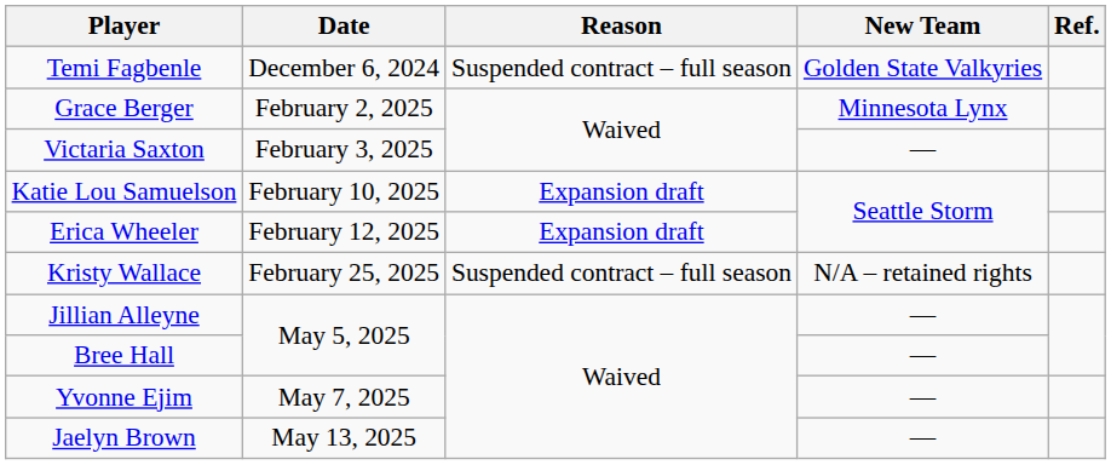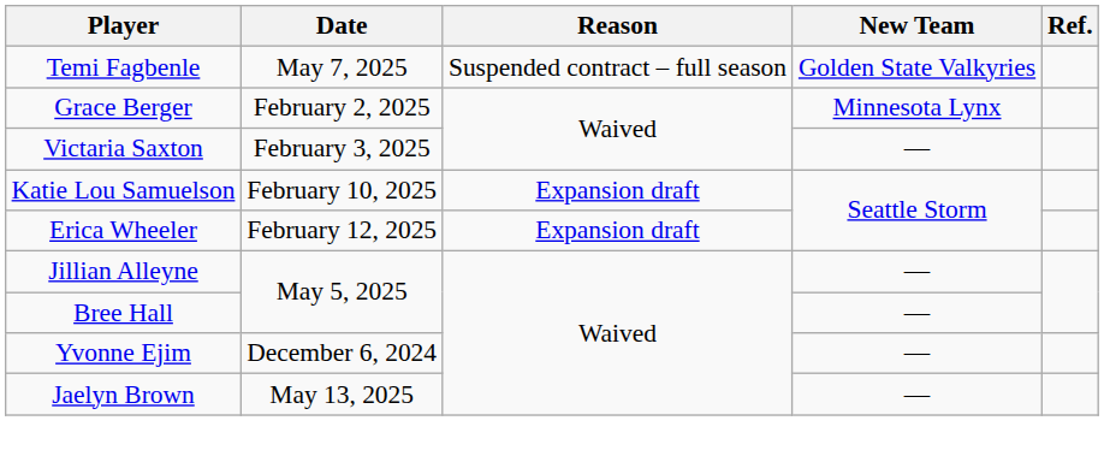Temi Fagbenle | Date: December 6, 2024 -> May 7, 2025
- row: Kristy Wallace | February 25, 2025 | Suspended contract – full season | N/A – retained rights
Yvonne Ejim | Date: May 7, 2025 -> December 6, 2024
